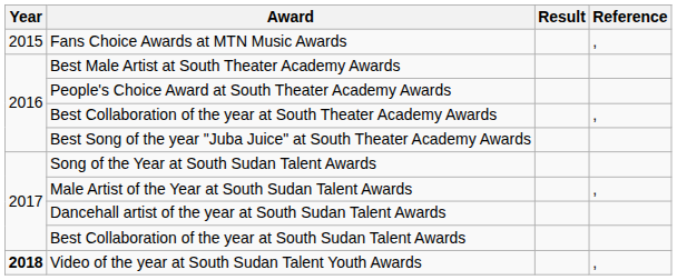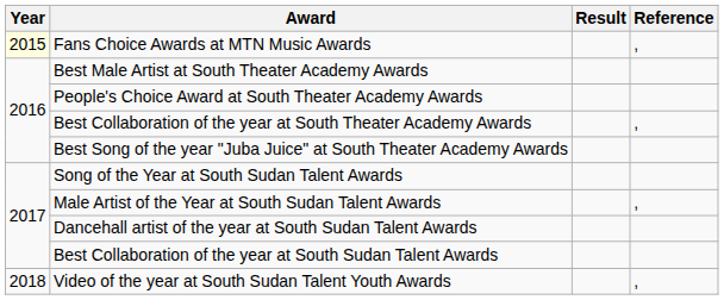Fans Choice Awards at MTN Music Awards | Year: no background -> lightyellow background
Video of the year at South Sudan Talent Youth Awards | Year: bold -> normal
